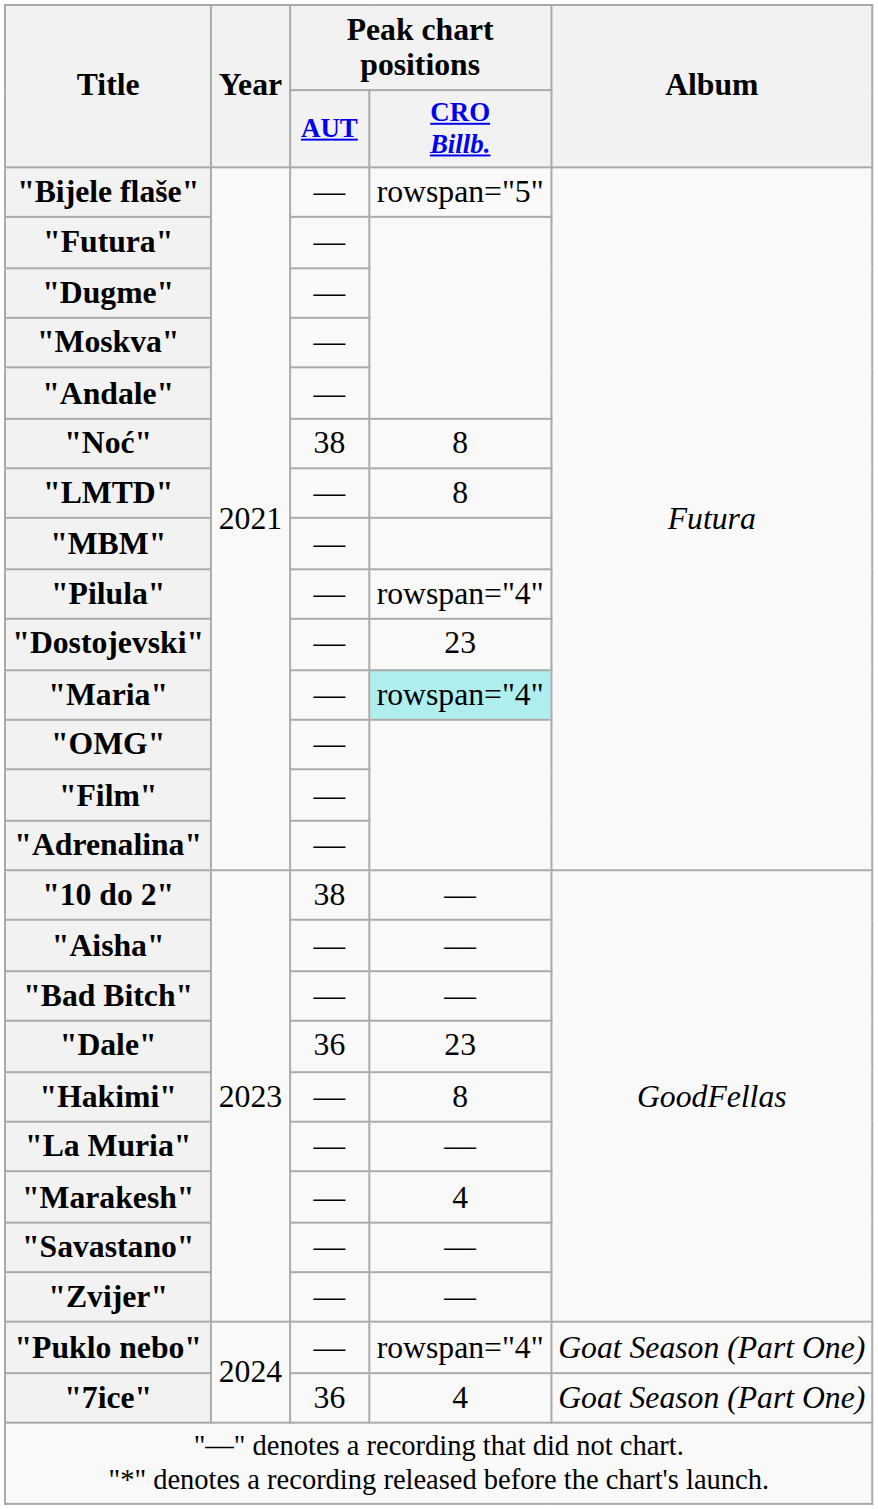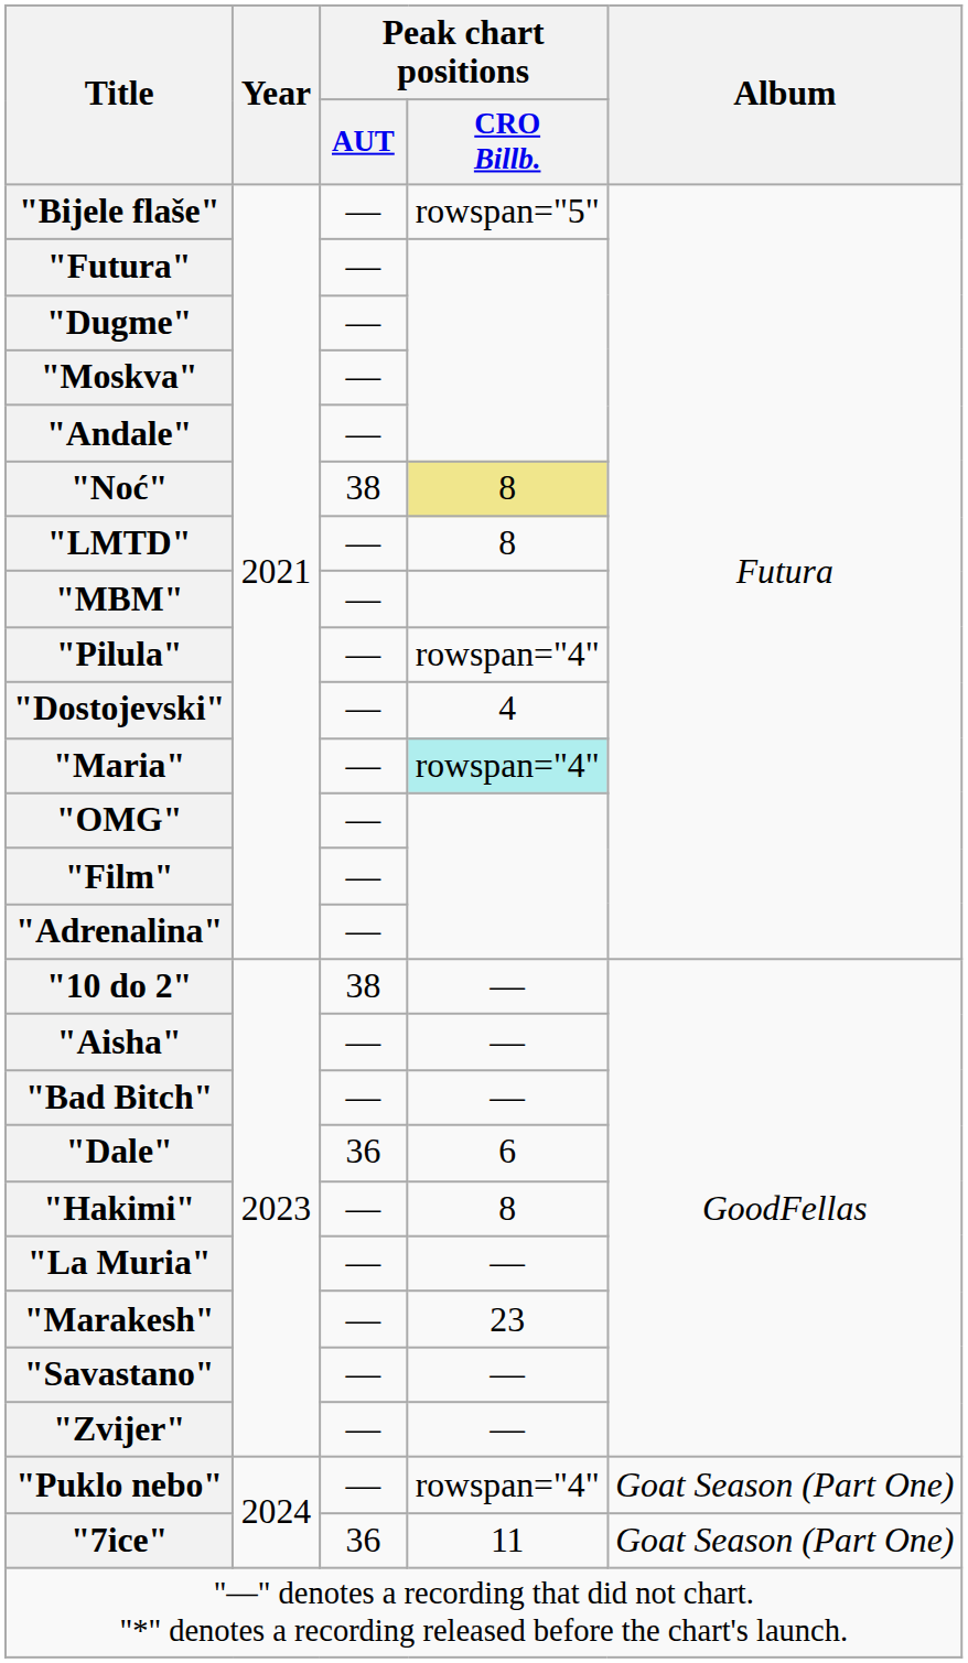"Noć" | Peak chart positions / CRO Billb.: no background -> khaki background
"Dostojevski" | Peak chart positions / CRO Billb.: 23 -> 4
"Dale" | Peak chart positions / CRO Billb.: 23 -> 6
"Marakesh" | Peak chart positions / CRO Billb.: 4 -> 23
"7ice" | Peak chart positions / CRO Billb.: 4 -> 11
